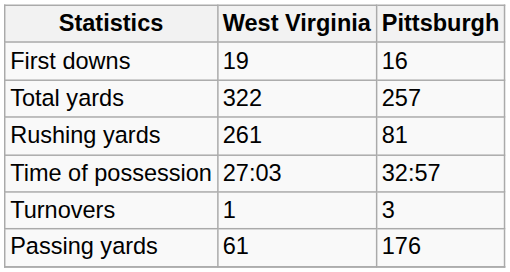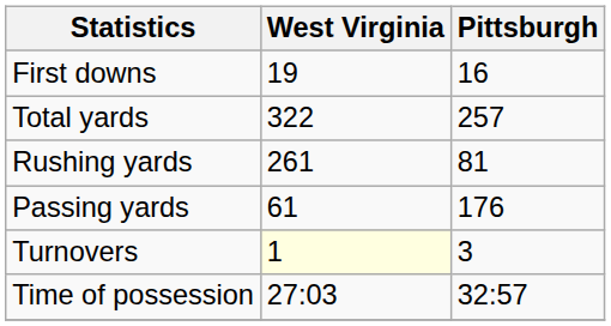rows swapped: Passing yards <-> Time of possession
Turnovers | West Virginia: no background -> lightyellow background
